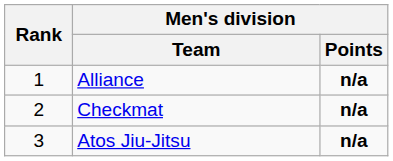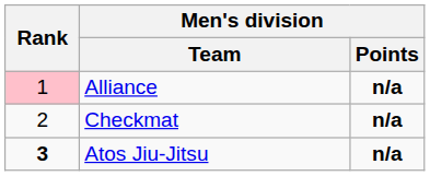Alliance | Rank: no background -> pink background
Atos Jiu-Jitsu | Rank: normal -> bold
